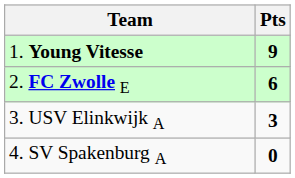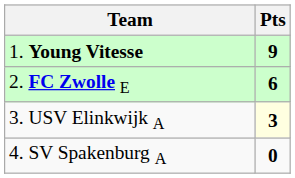3. USV Elinkwijk A | Pts: no background -> lightyellow background
